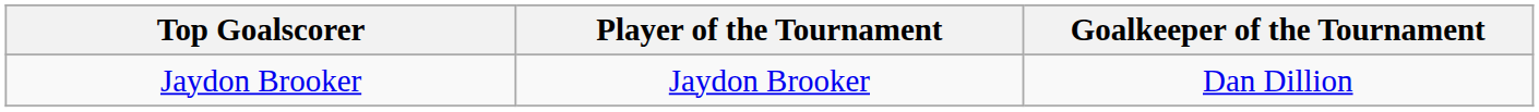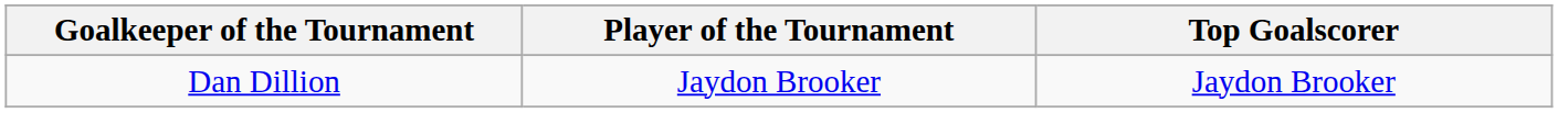columns swapped: Top Goalscorer <-> Goalkeeper of the Tournament
